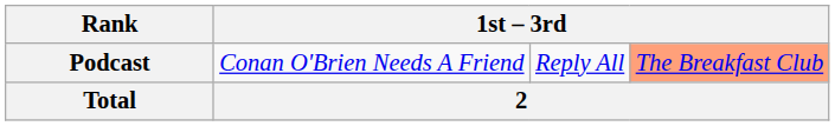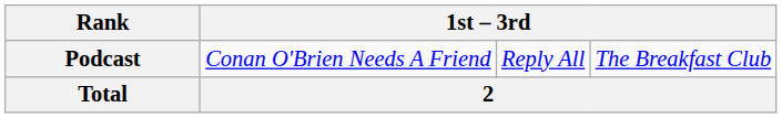row 2 | column 4: lightsalmon background -> no background
